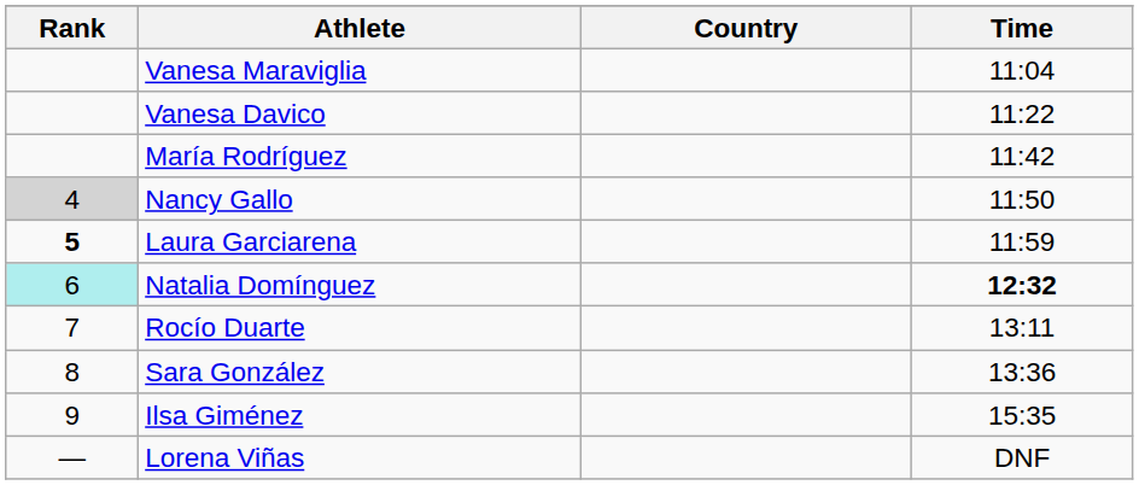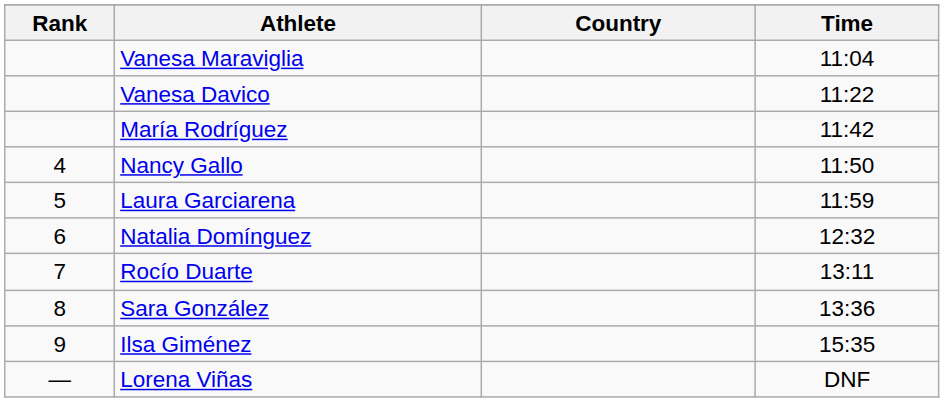Nancy Gallo | Rank: lightgrey background -> no background
Laura Garciarena | Rank: bold -> normal
Natalia Domínguez | Rank: paleturquoise background -> no background
Natalia Domínguez | Time: bold -> normal
